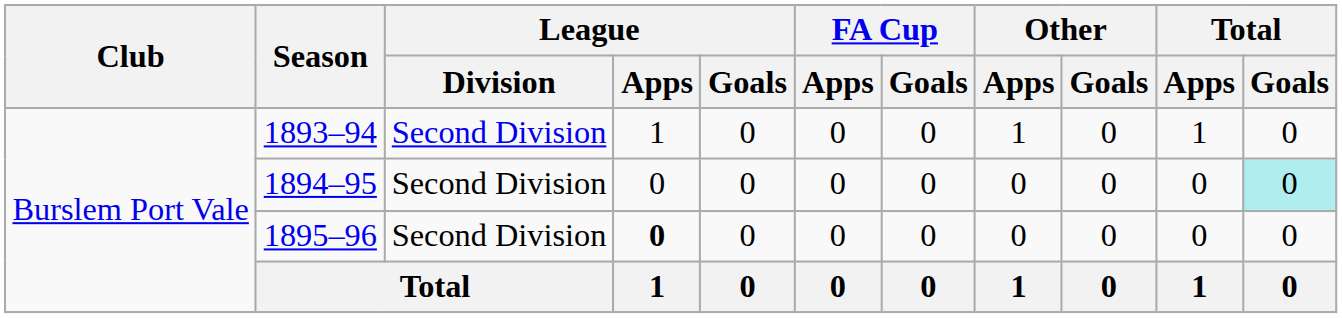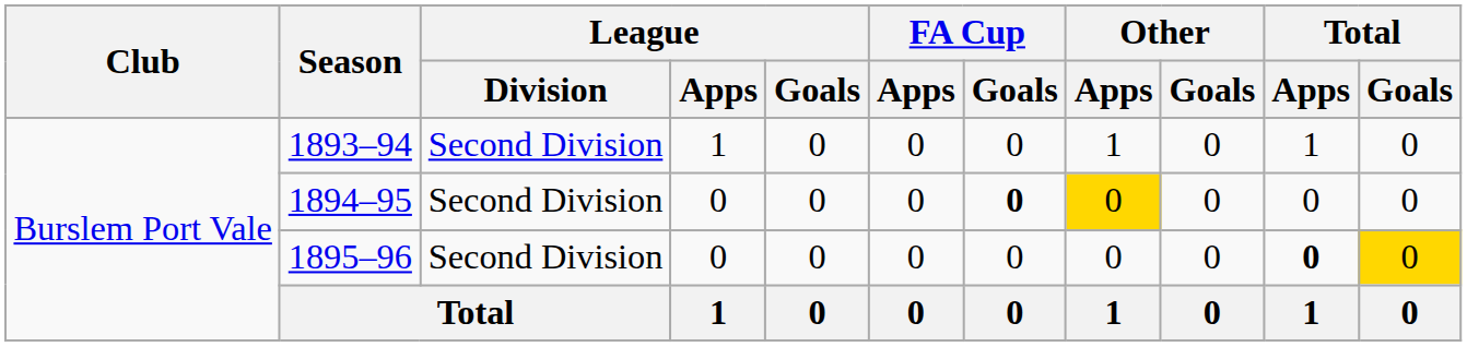1894–95 | FA Cup / Goals: normal -> bold
1894–95 | Other / Apps: no background -> gold background
1894–95 | Total / Goals: paleturquoise background -> no background
1895–96 | League / Apps: bold -> normal
1895–96 | Total / Apps: normal -> bold
1895–96 | Total / Goals: no background -> gold background
